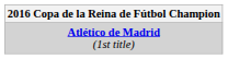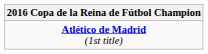row 2 | column 1: lightgrey background -> no background
